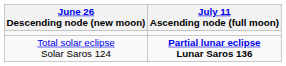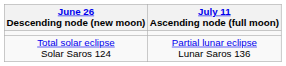row 3 | July 11 Ascending node (full moon): bold -> normal
